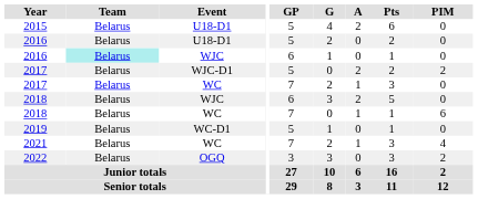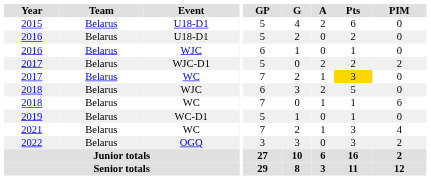2016 / WJC | Team: paleturquoise background -> no background
2017 / WC | Pts: no background -> gold background
